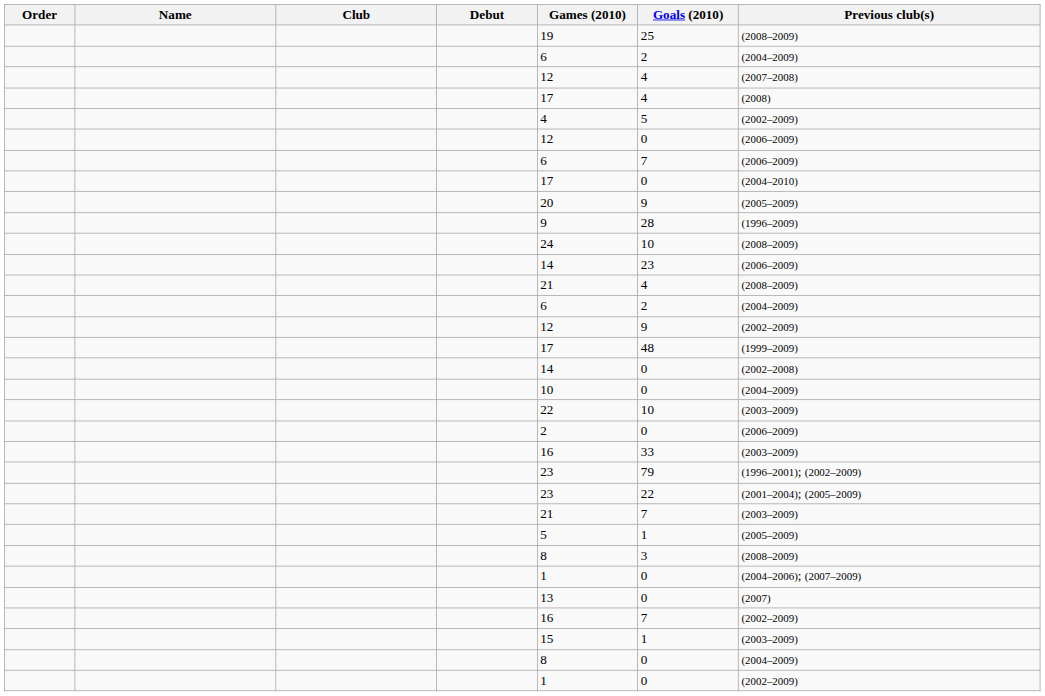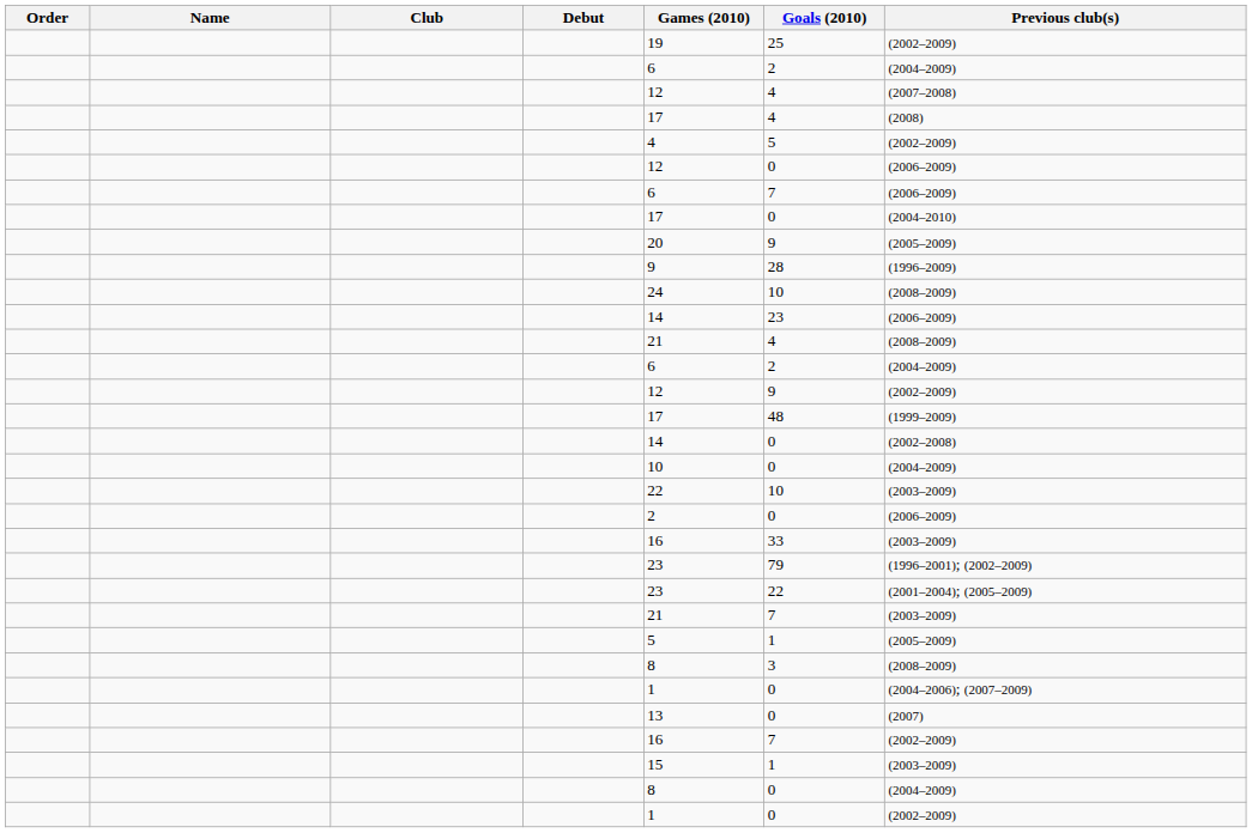row 2 | Previous club(s): (2008–2009) -> (2002–2009)
